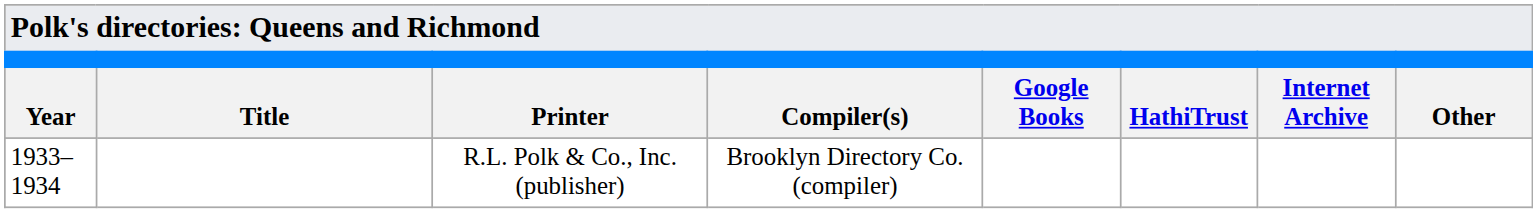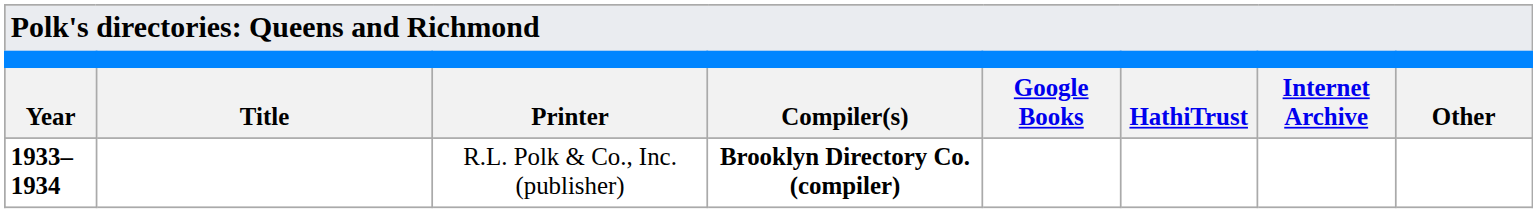R.L. Polk & Co., Inc. (publisher) | Year: normal -> bold
R.L. Polk & Co., Inc. (publisher) | Compiler(s): normal -> bold
